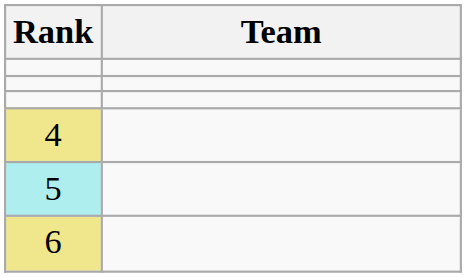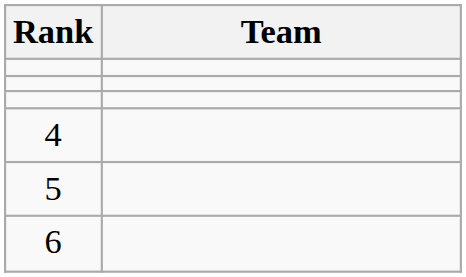row 5 | Rank: khaki background -> no background
row 6 | Rank: paleturquoise background -> no background
row 7 | Rank: khaki background -> no background
